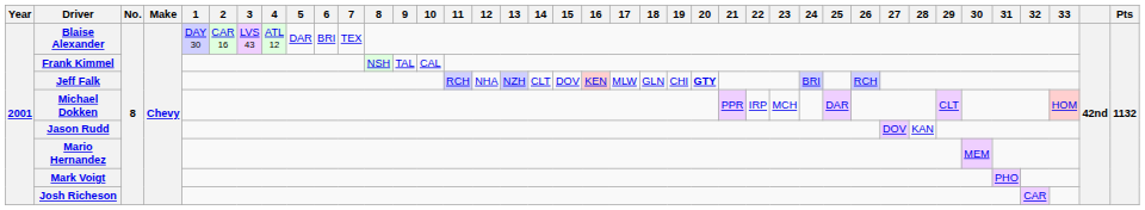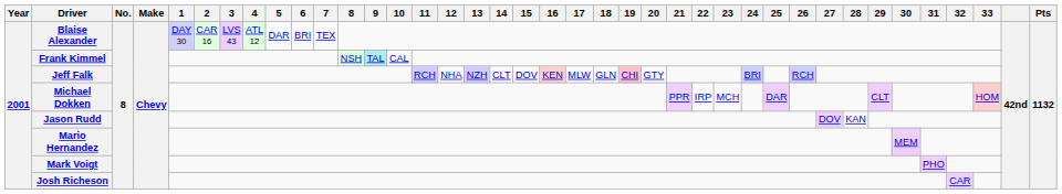Frank Kimmel | 9: no background -> paleturquoise background
Jeff Falk | 19: no background -> pink background
Jeff Falk | 20: bold -> normal
